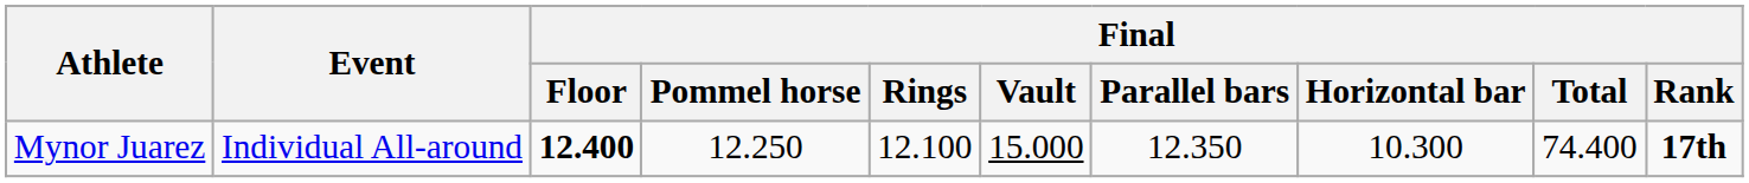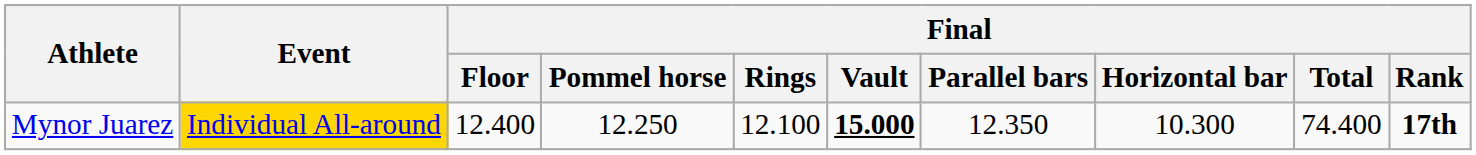row 3 | Event: no background -> gold background
row 3 | Final / Floor: bold -> normal
row 3 | Final / Vault: normal -> bold
